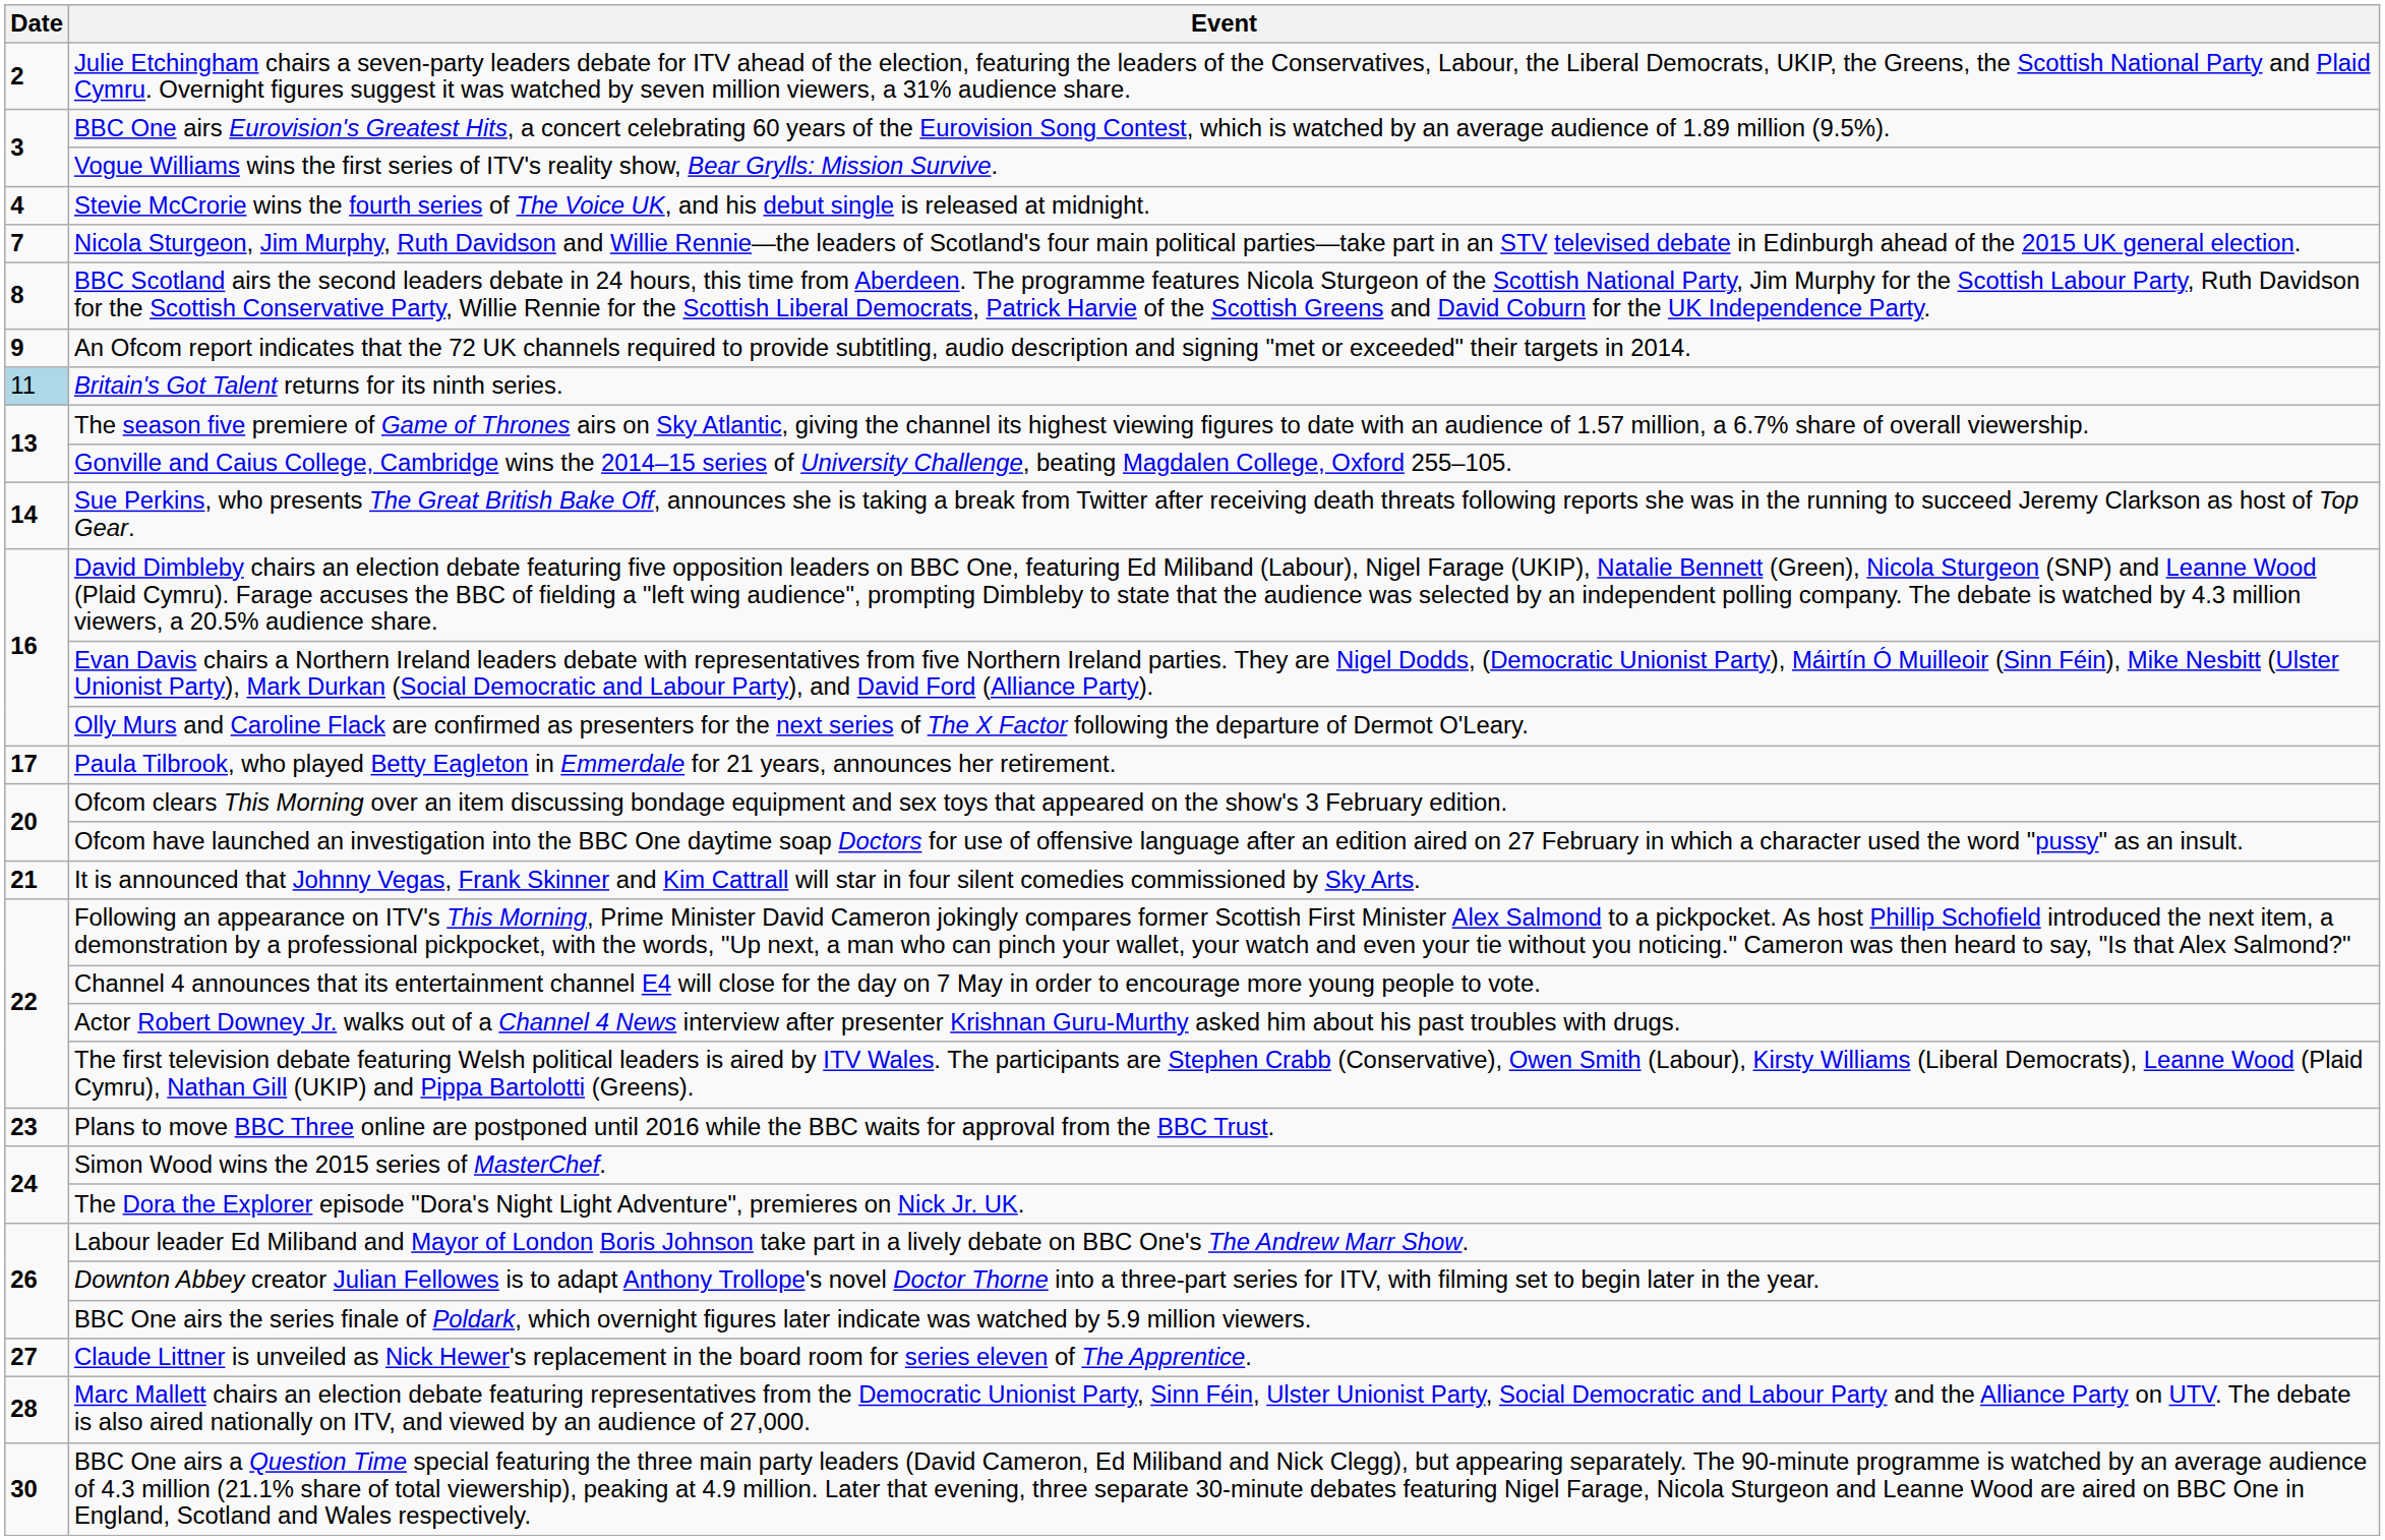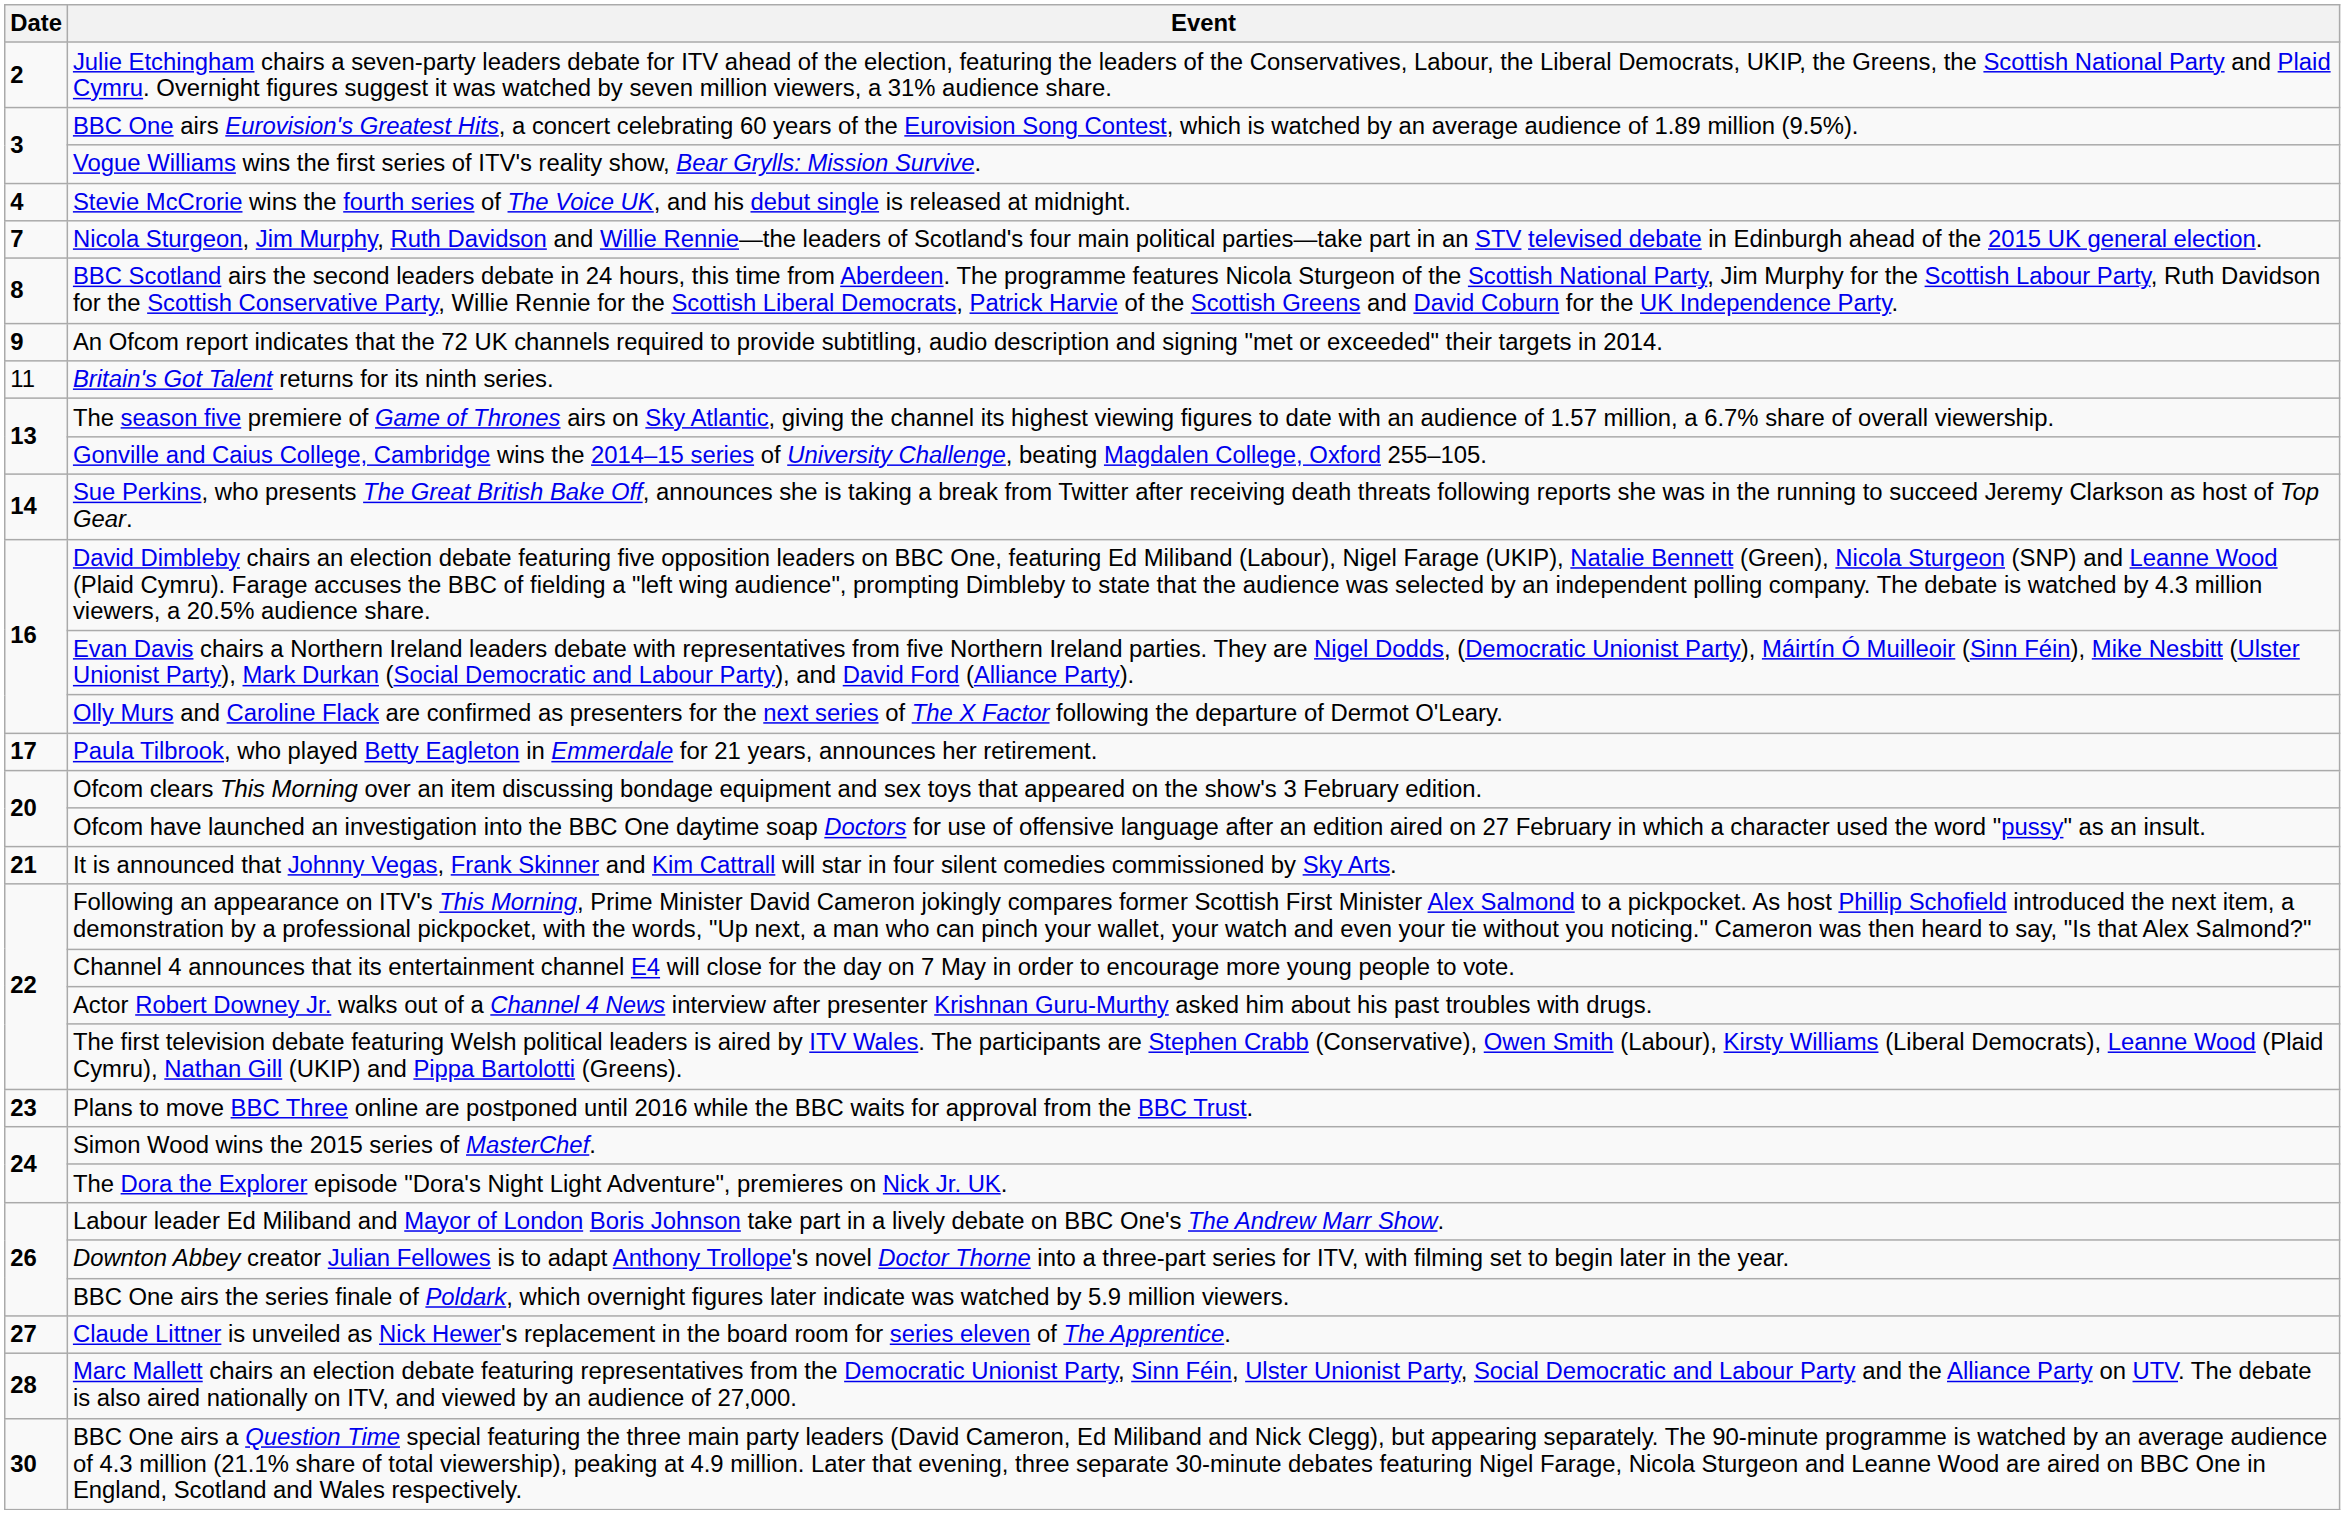Britain's Got Talent returns for its ninth series. | Date: lightblue background -> no background
